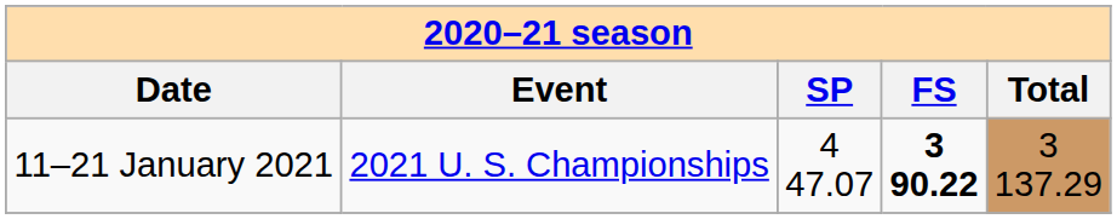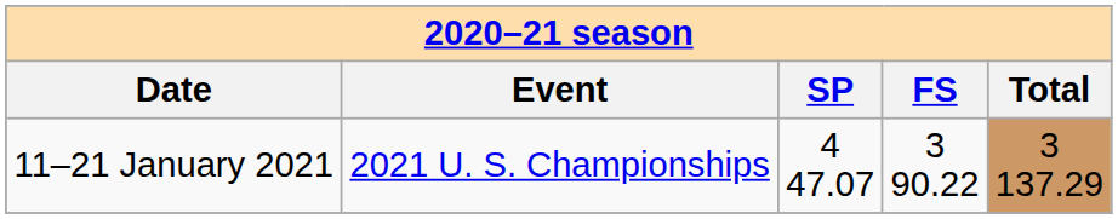11–21 January 2021 | column 4: bold -> normal
